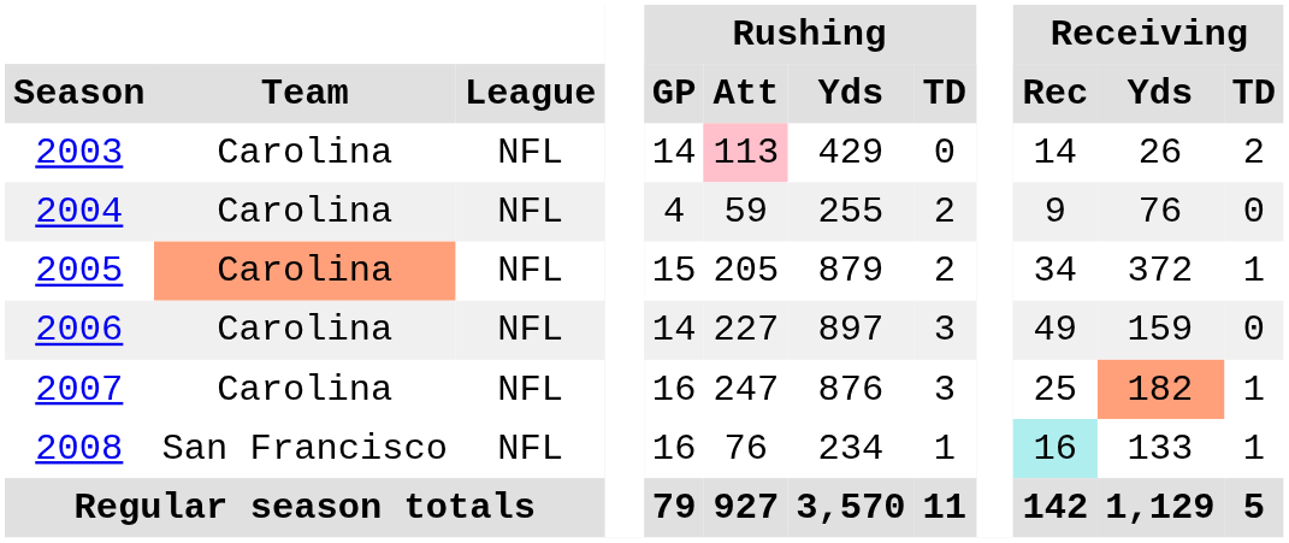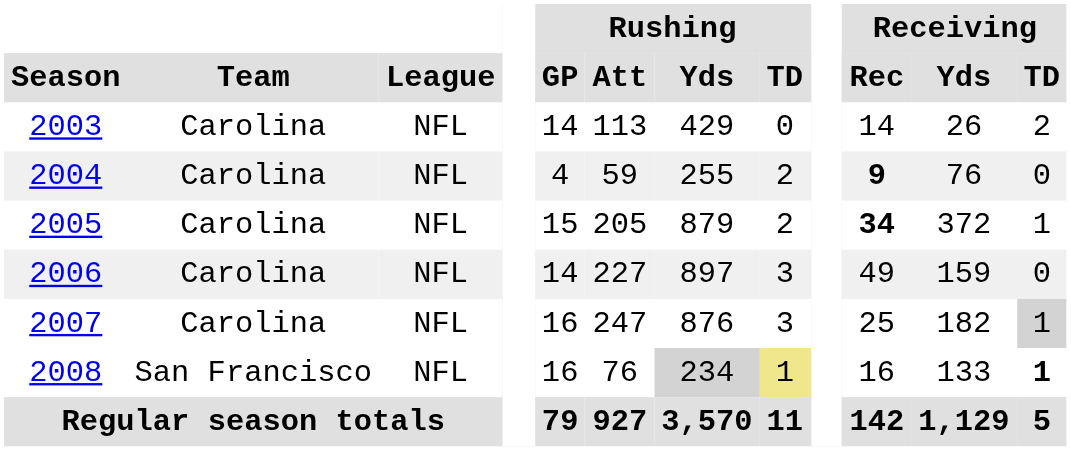2003 | Rushing / Att: pink background -> no background
2004 | Receiving / Rec: normal -> bold
2005 | Team: lightsalmon background -> no background
2005 | Receiving / Rec: normal -> bold
2007 | Receiving / Yds: lightsalmon background -> no background
2007 | Receiving / TD: no background -> lightgrey background
2008 | Rushing / Yds: no background -> lightgrey background
2008 | Rushing / TD: no background -> khaki background
2008 | Receiving / Rec: paleturquoise background -> no background
2008 | Receiving / TD: normal -> bold
